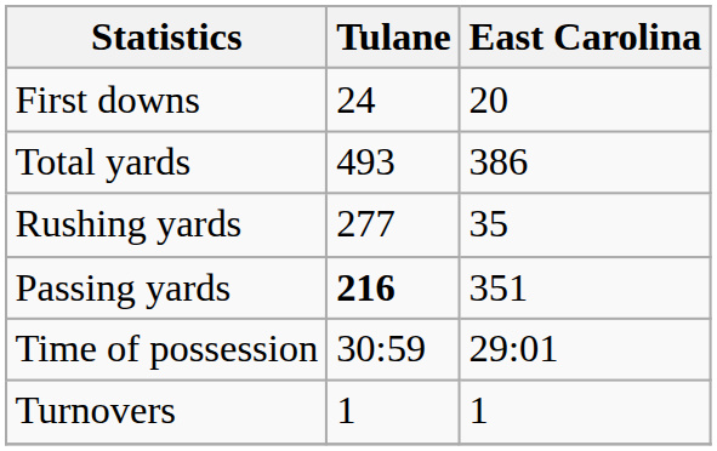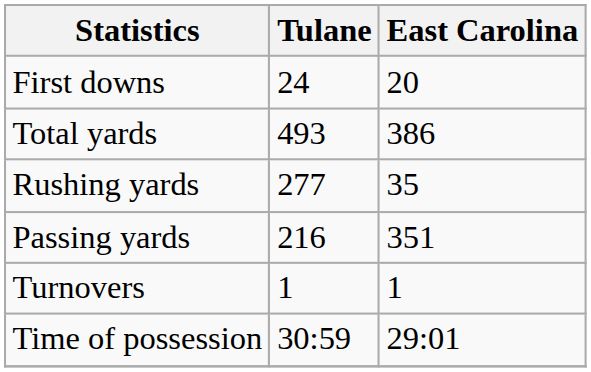Passing yards | Tulane: bold -> normal
rows swapped: Turnovers <-> Time of possession
